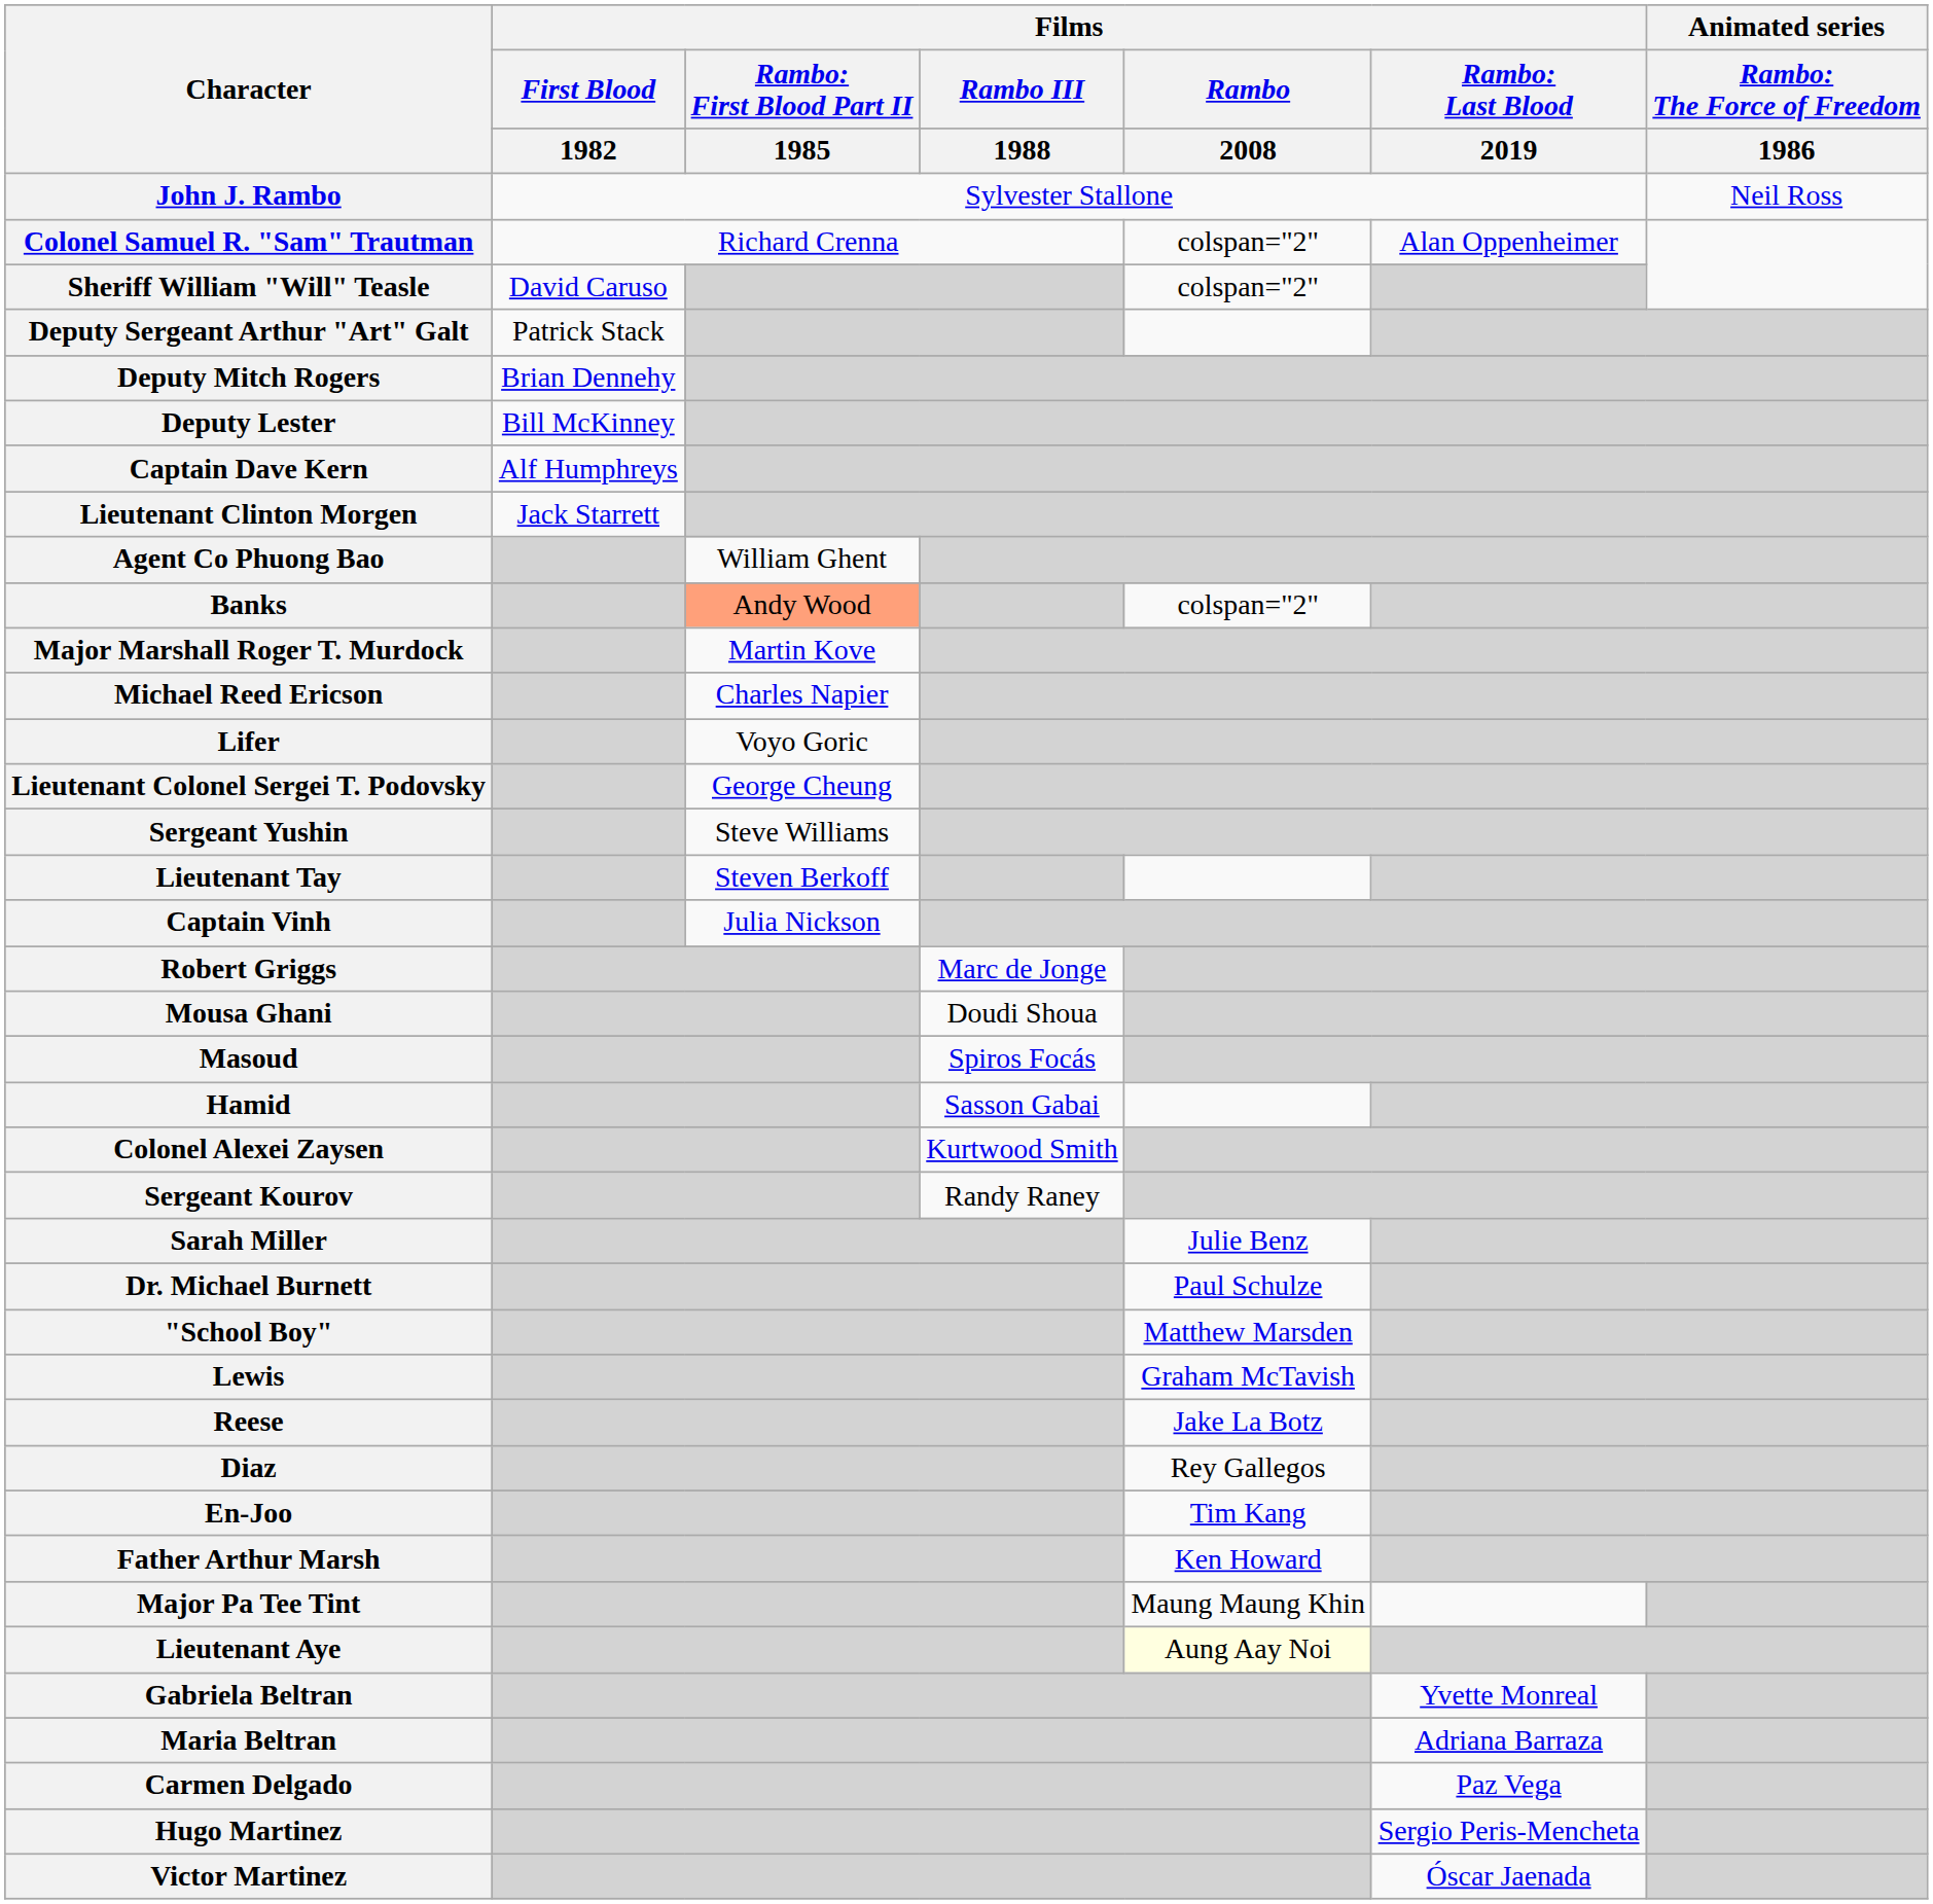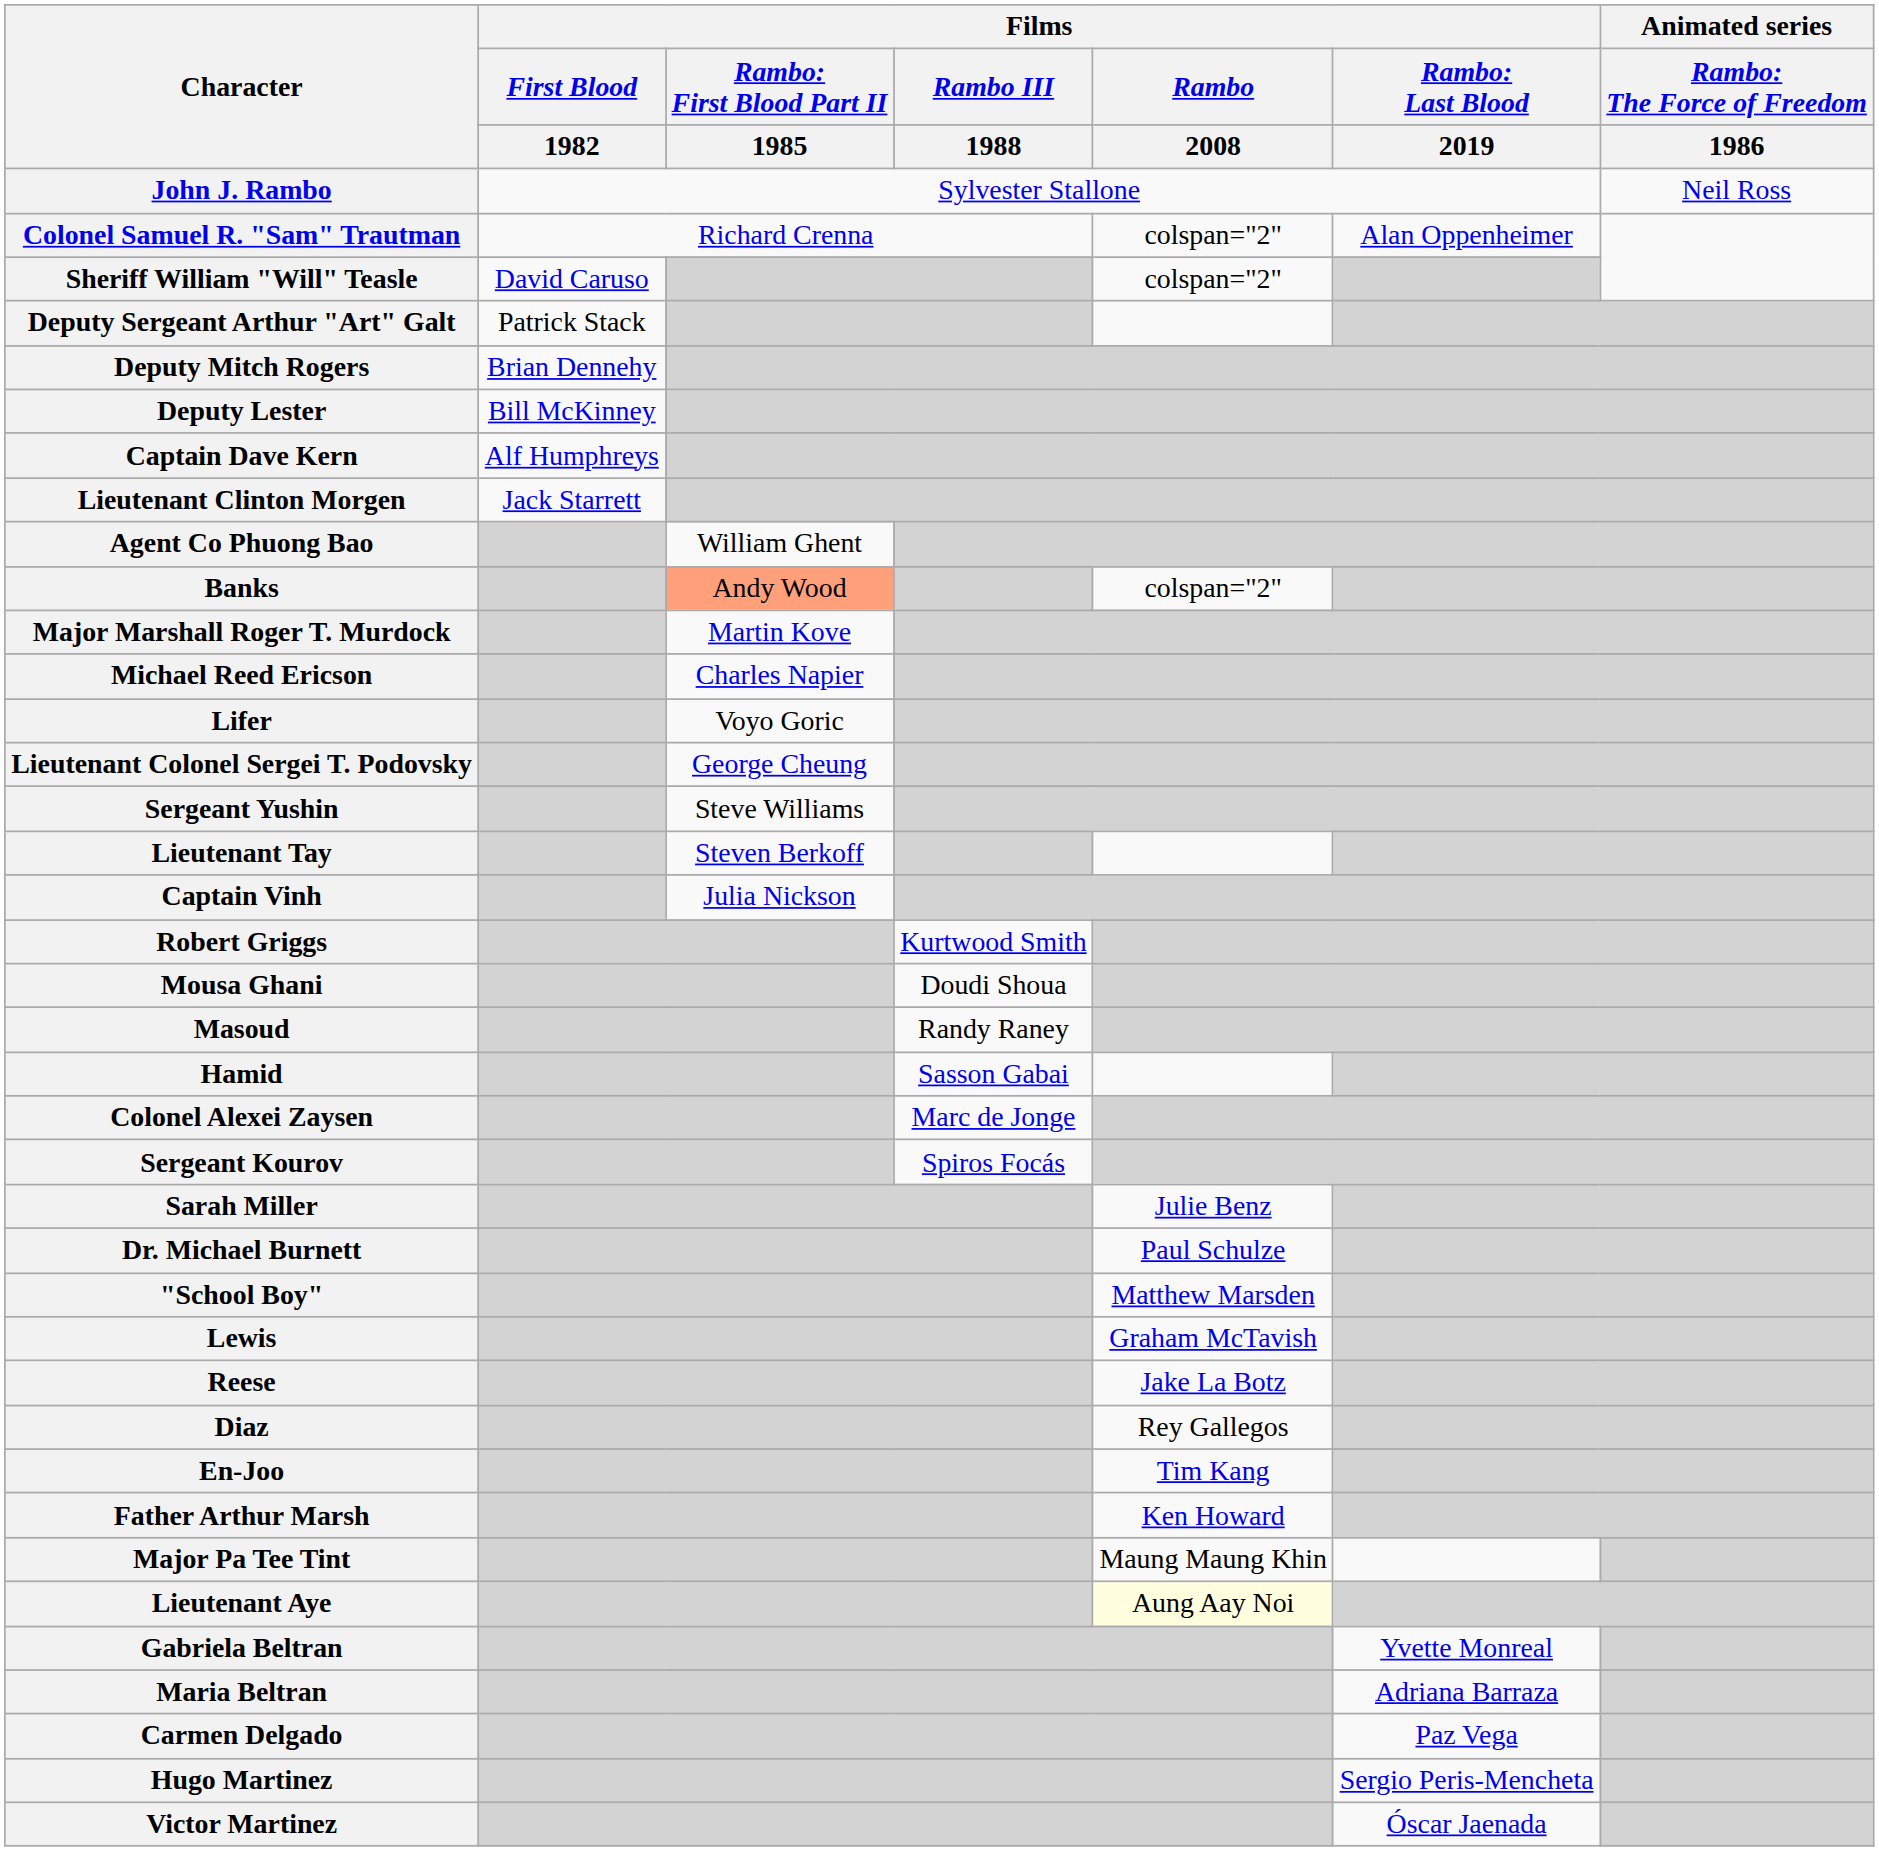Robert Griggs | Films / Rambo III / 1988: Marc de Jonge -> Kurtwood Smith
Masoud | Films / Rambo III / 1988: Spiros Focás -> Randy Raney
Colonel Alexei Zaysen | Films / Rambo III / 1988: Kurtwood Smith -> Marc de Jonge
Sergeant Kourov | Films / Rambo III / 1988: Randy Raney -> Spiros Focás
